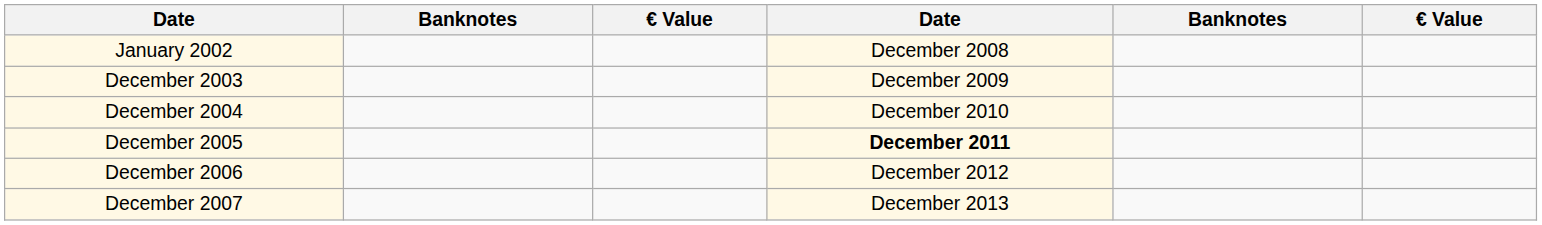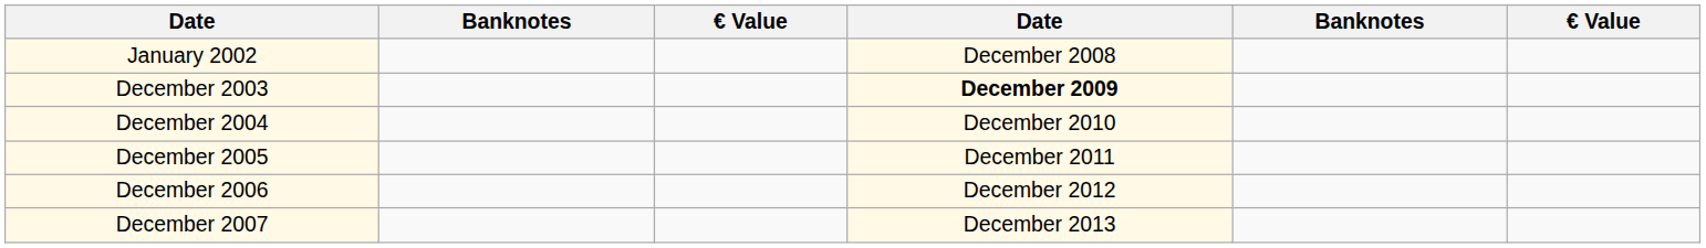December 2003 | column 4: normal -> bold
December 2005 | column 4: bold -> normal
